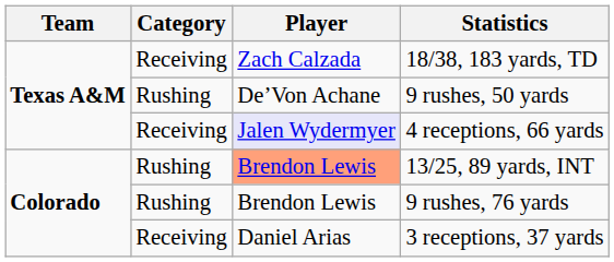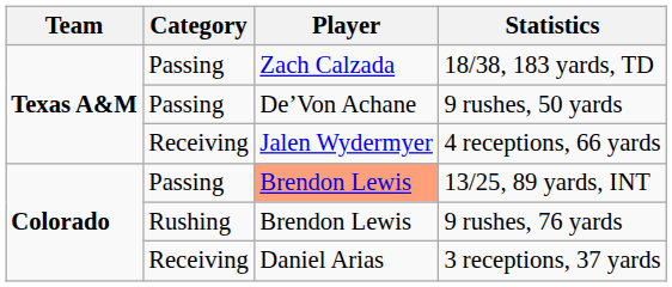18/38, 183 yards, TD | Category: Receiving -> Passing
9 rushes, 50 yards | Category: Rushing -> Passing
4 receptions, 66 yards | Player: lavender background -> no background
13/25, 89 yards, INT | Category: Rushing -> Passing
